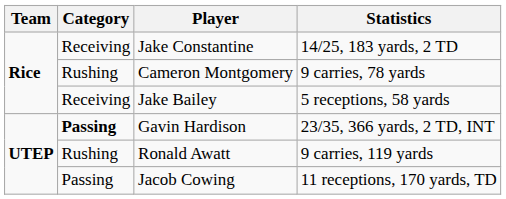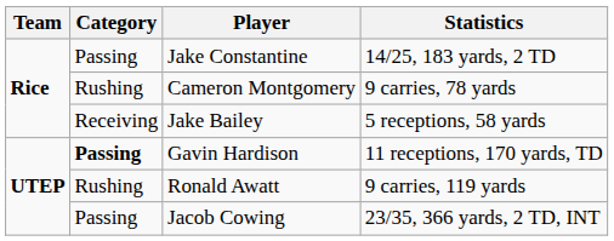Jake Constantine | Category: Receiving -> Passing
Gavin Hardison | Statistics: 23/35, 366 yards, 2 TD, INT -> 11 receptions, 170 yards, TD
Jacob Cowing | Statistics: 11 receptions, 170 yards, TD -> 23/35, 366 yards, 2 TD, INT
